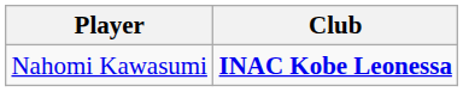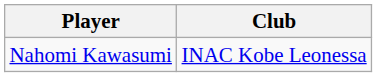Nahomi Kawasumi | Club: bold -> normal
